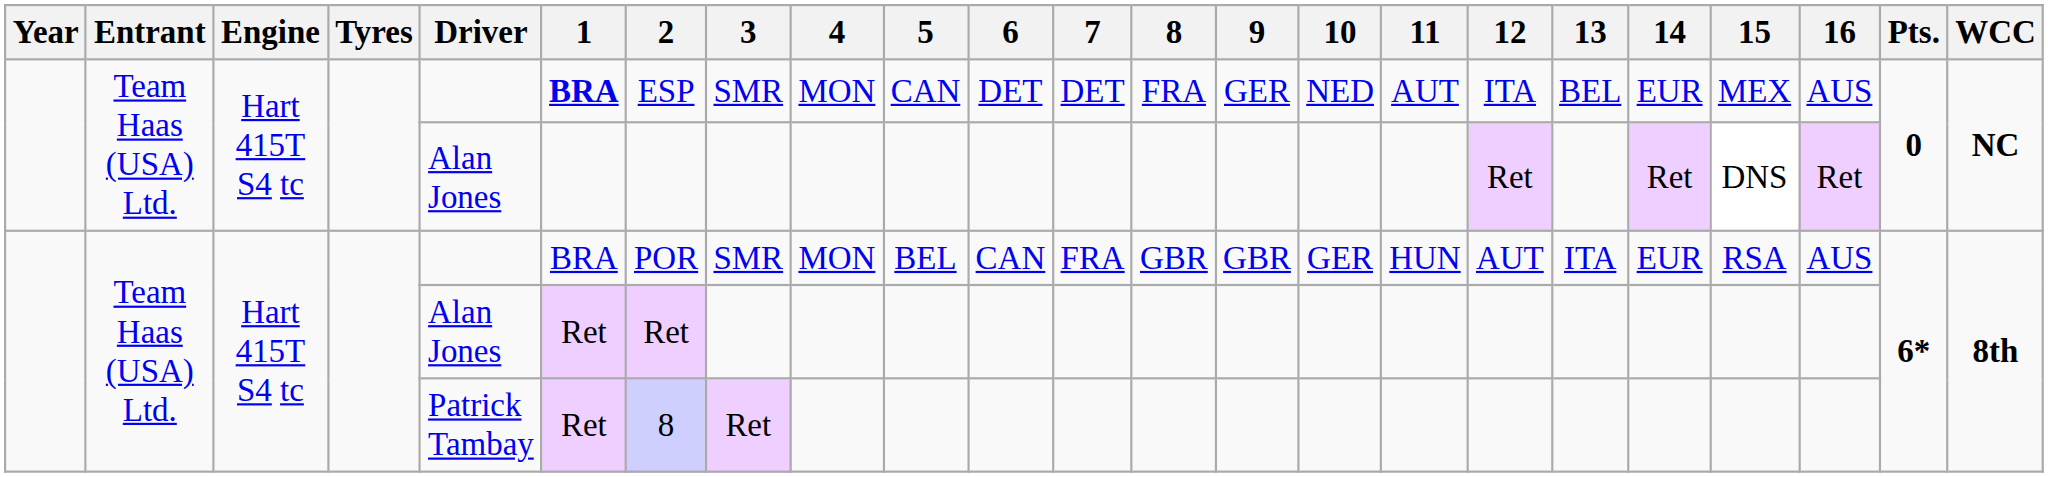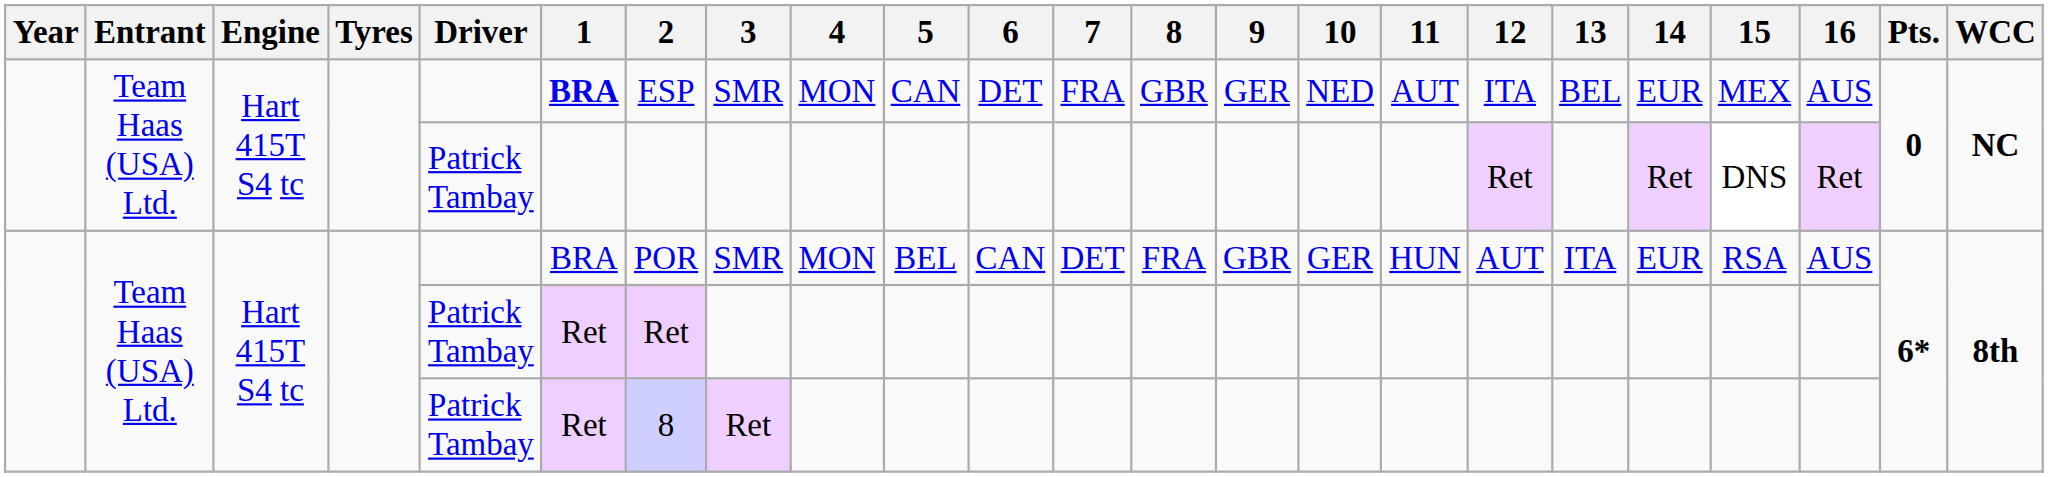row 2 | 7: DET -> FRA
row 2 | 8: FRA -> GBR
row 3 | Driver: Alan Jones -> Patrick Tambay
row 4 | 7: FRA -> DET
row 4 | 8: GBR -> FRA
row 5 | Driver: Alan Jones -> Patrick Tambay
